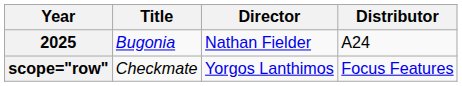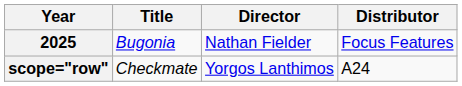2025 | Distributor: A24 -> Focus Features
scope="row" | Distributor: Focus Features -> A24
